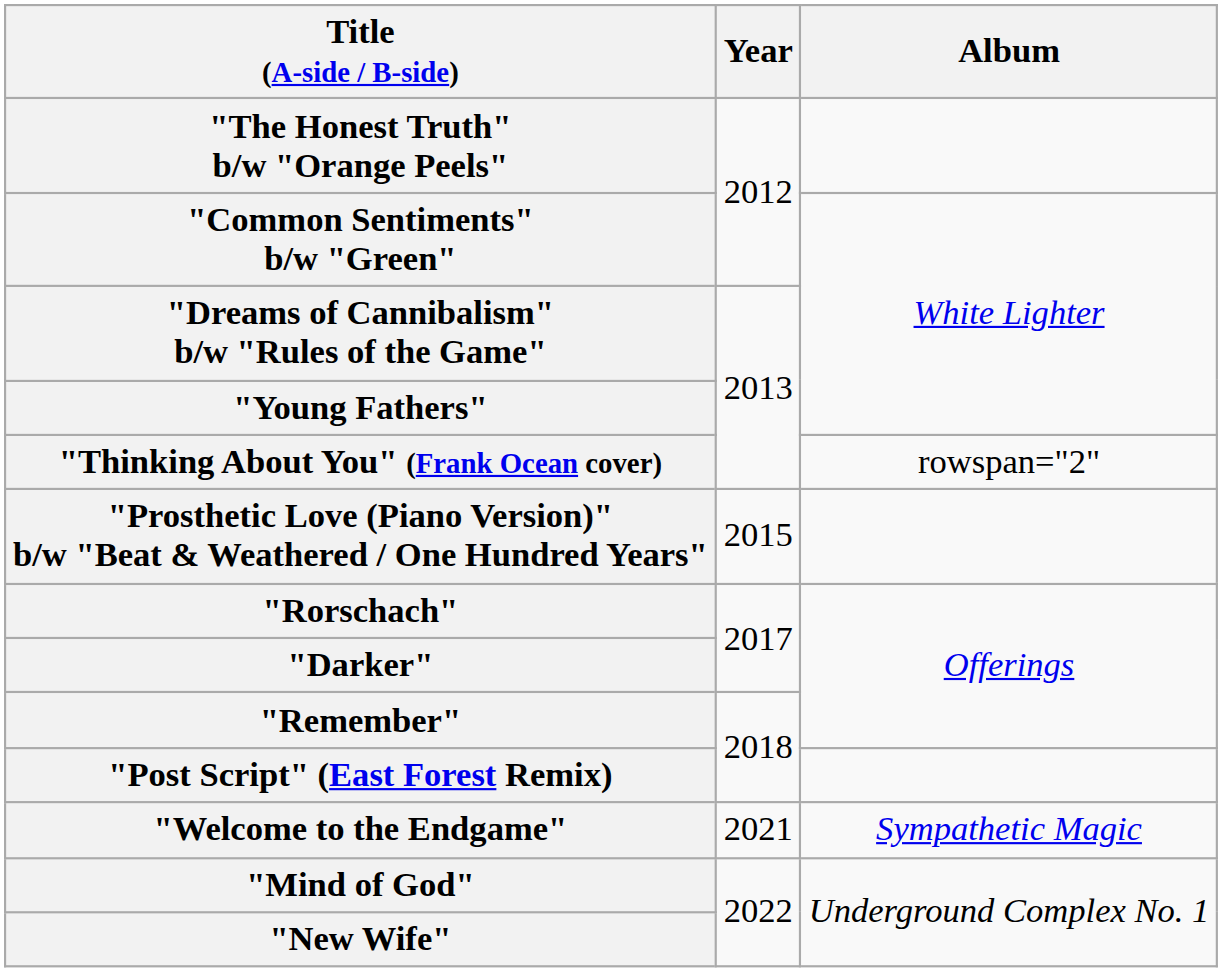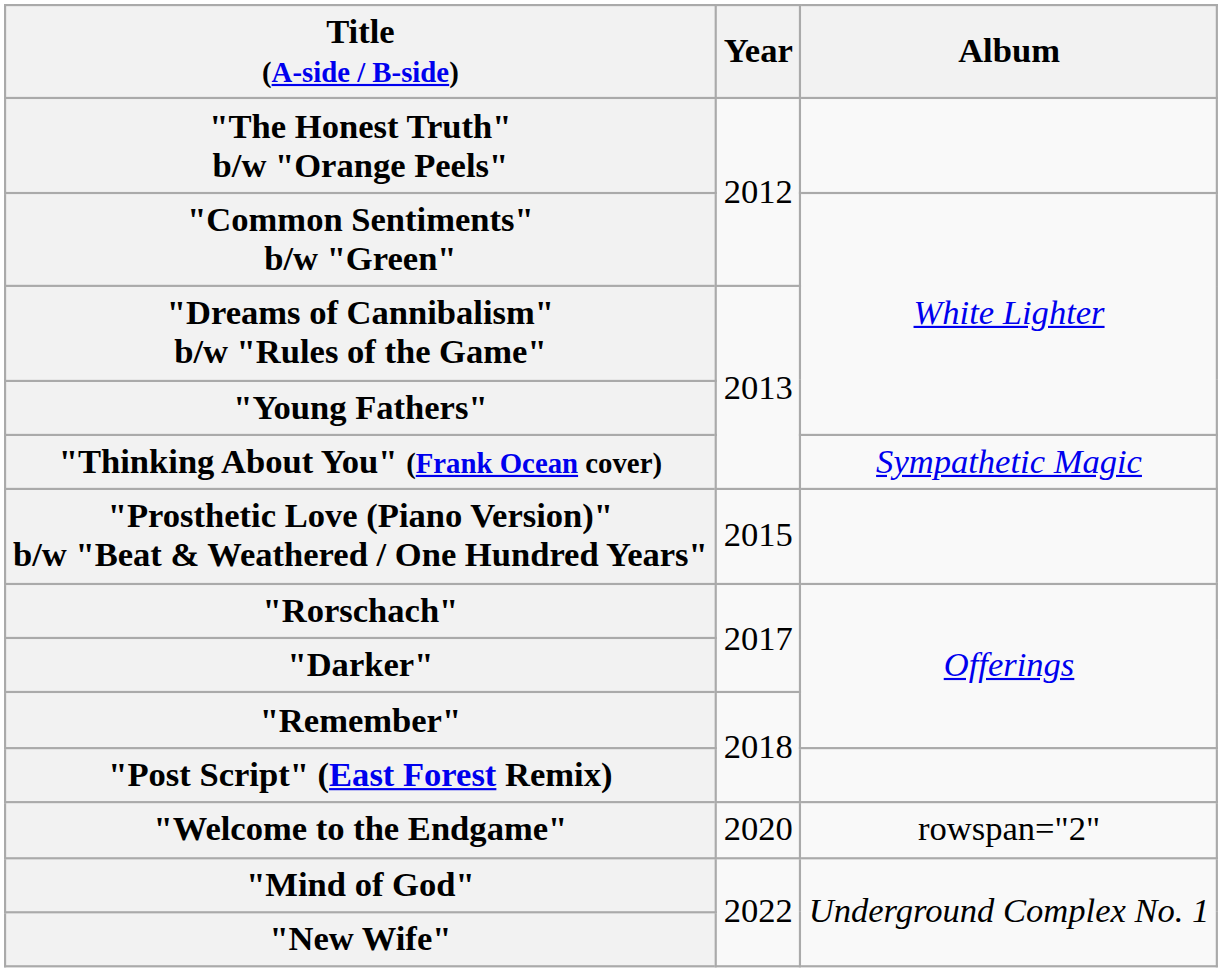"Thinking About You" (Frank Ocean cover) | Album: rowspan="2" -> Sympathetic Magic
"Welcome to the Endgame" | Year: 2021 -> 2020
"Welcome to the Endgame" | Album: Sympathetic Magic -> rowspan="2"
